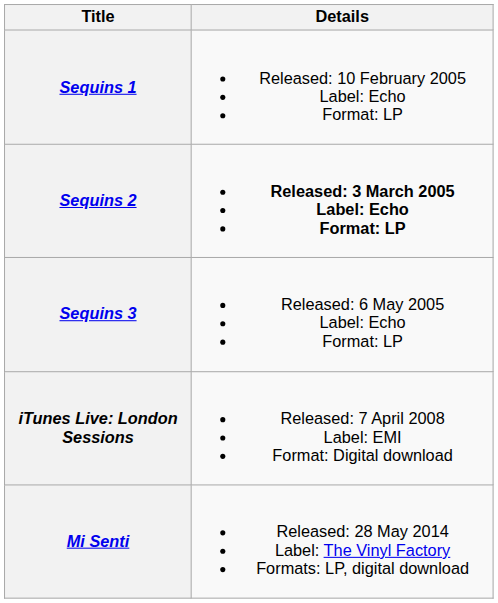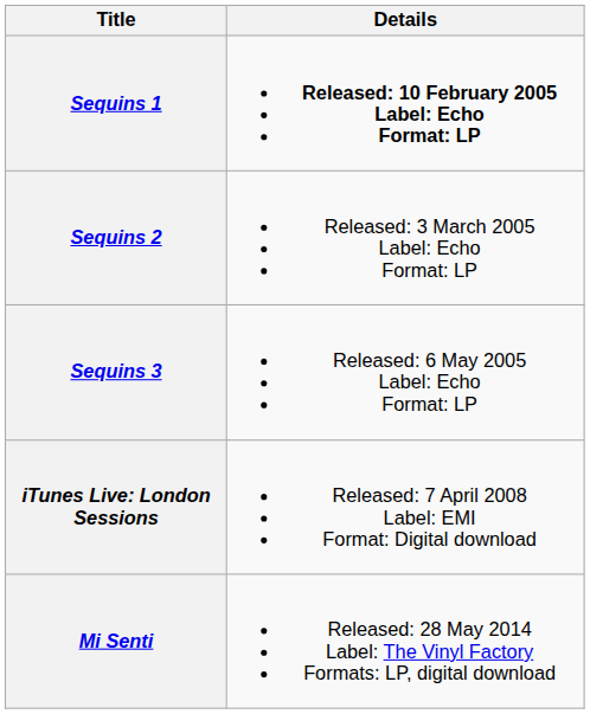Sequins 1 | Details: normal -> bold
Sequins 2 | Details: bold -> normal
